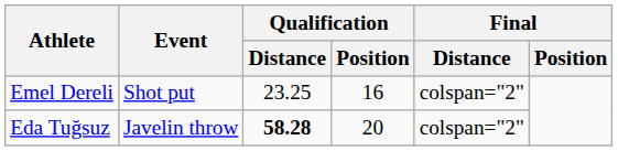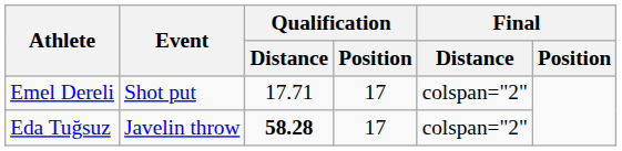Emel Dereli | Qualification / Distance: 23.25 -> 17.71
Emel Dereli | Qualification / Position: 16 -> 17
Eda Tuğsuz | Qualification / Position: 20 -> 17
